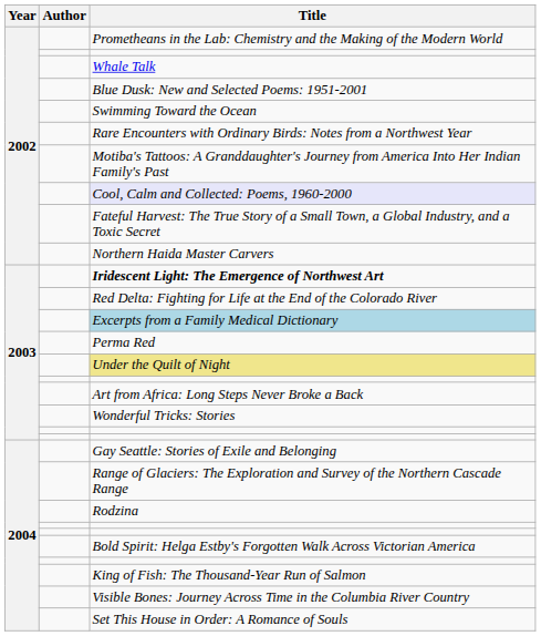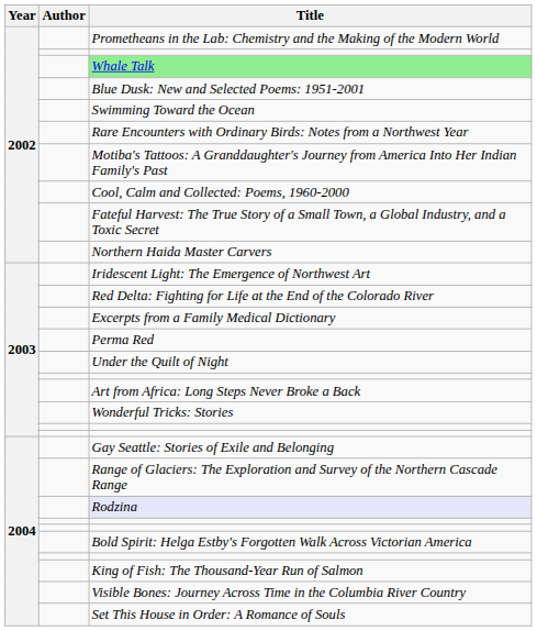Whale Talk | Title: no background -> lightgreen background
Cool, Calm and Collected: Poems, 1960-2000 | Title: lavender background -> no background
Iridescent Light: The Emergence of Northwest Art | Title: bold -> normal
Excerpts from a Family Medical Dictionary | Title: lightblue background -> no background
Under the Quilt of Night | Title: khaki background -> no background
Rodzina | Title: no background -> lavender background
